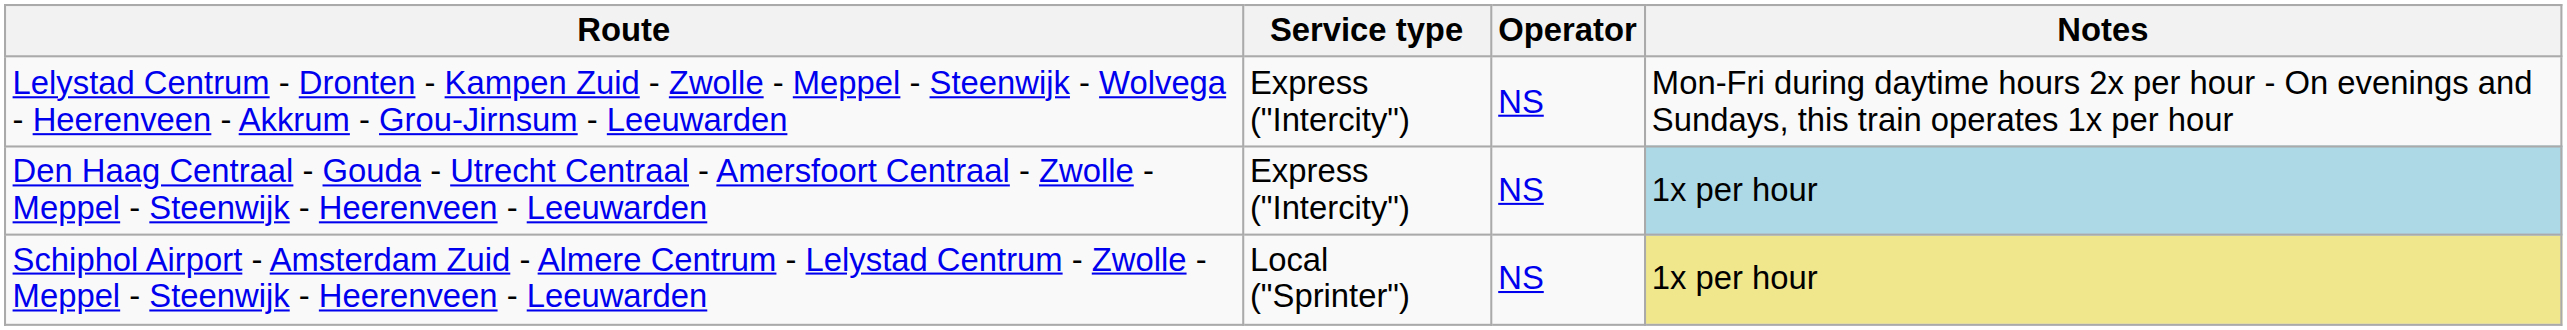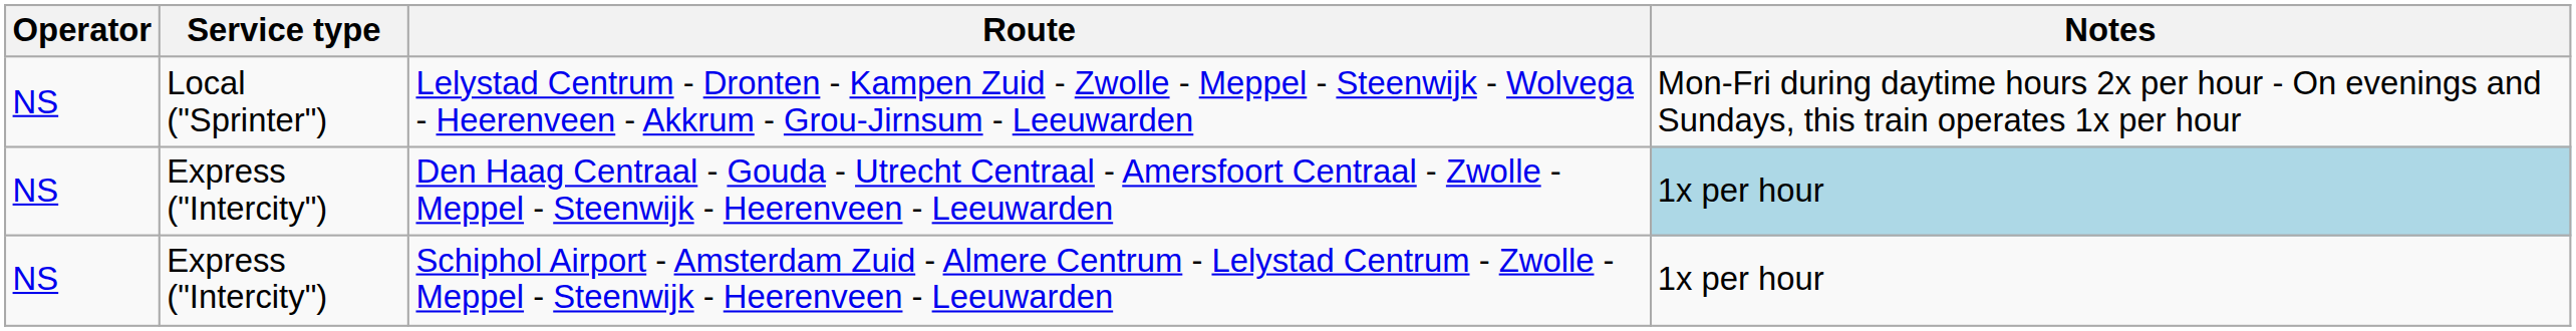columns swapped: Route <-> Operator
row 2 | Service type: Express ("Intercity") -> Local ("Sprinter")
row 4 | Service type: Local ("Sprinter") -> Express ("Intercity")
row 4 | Notes: khaki background -> no background
